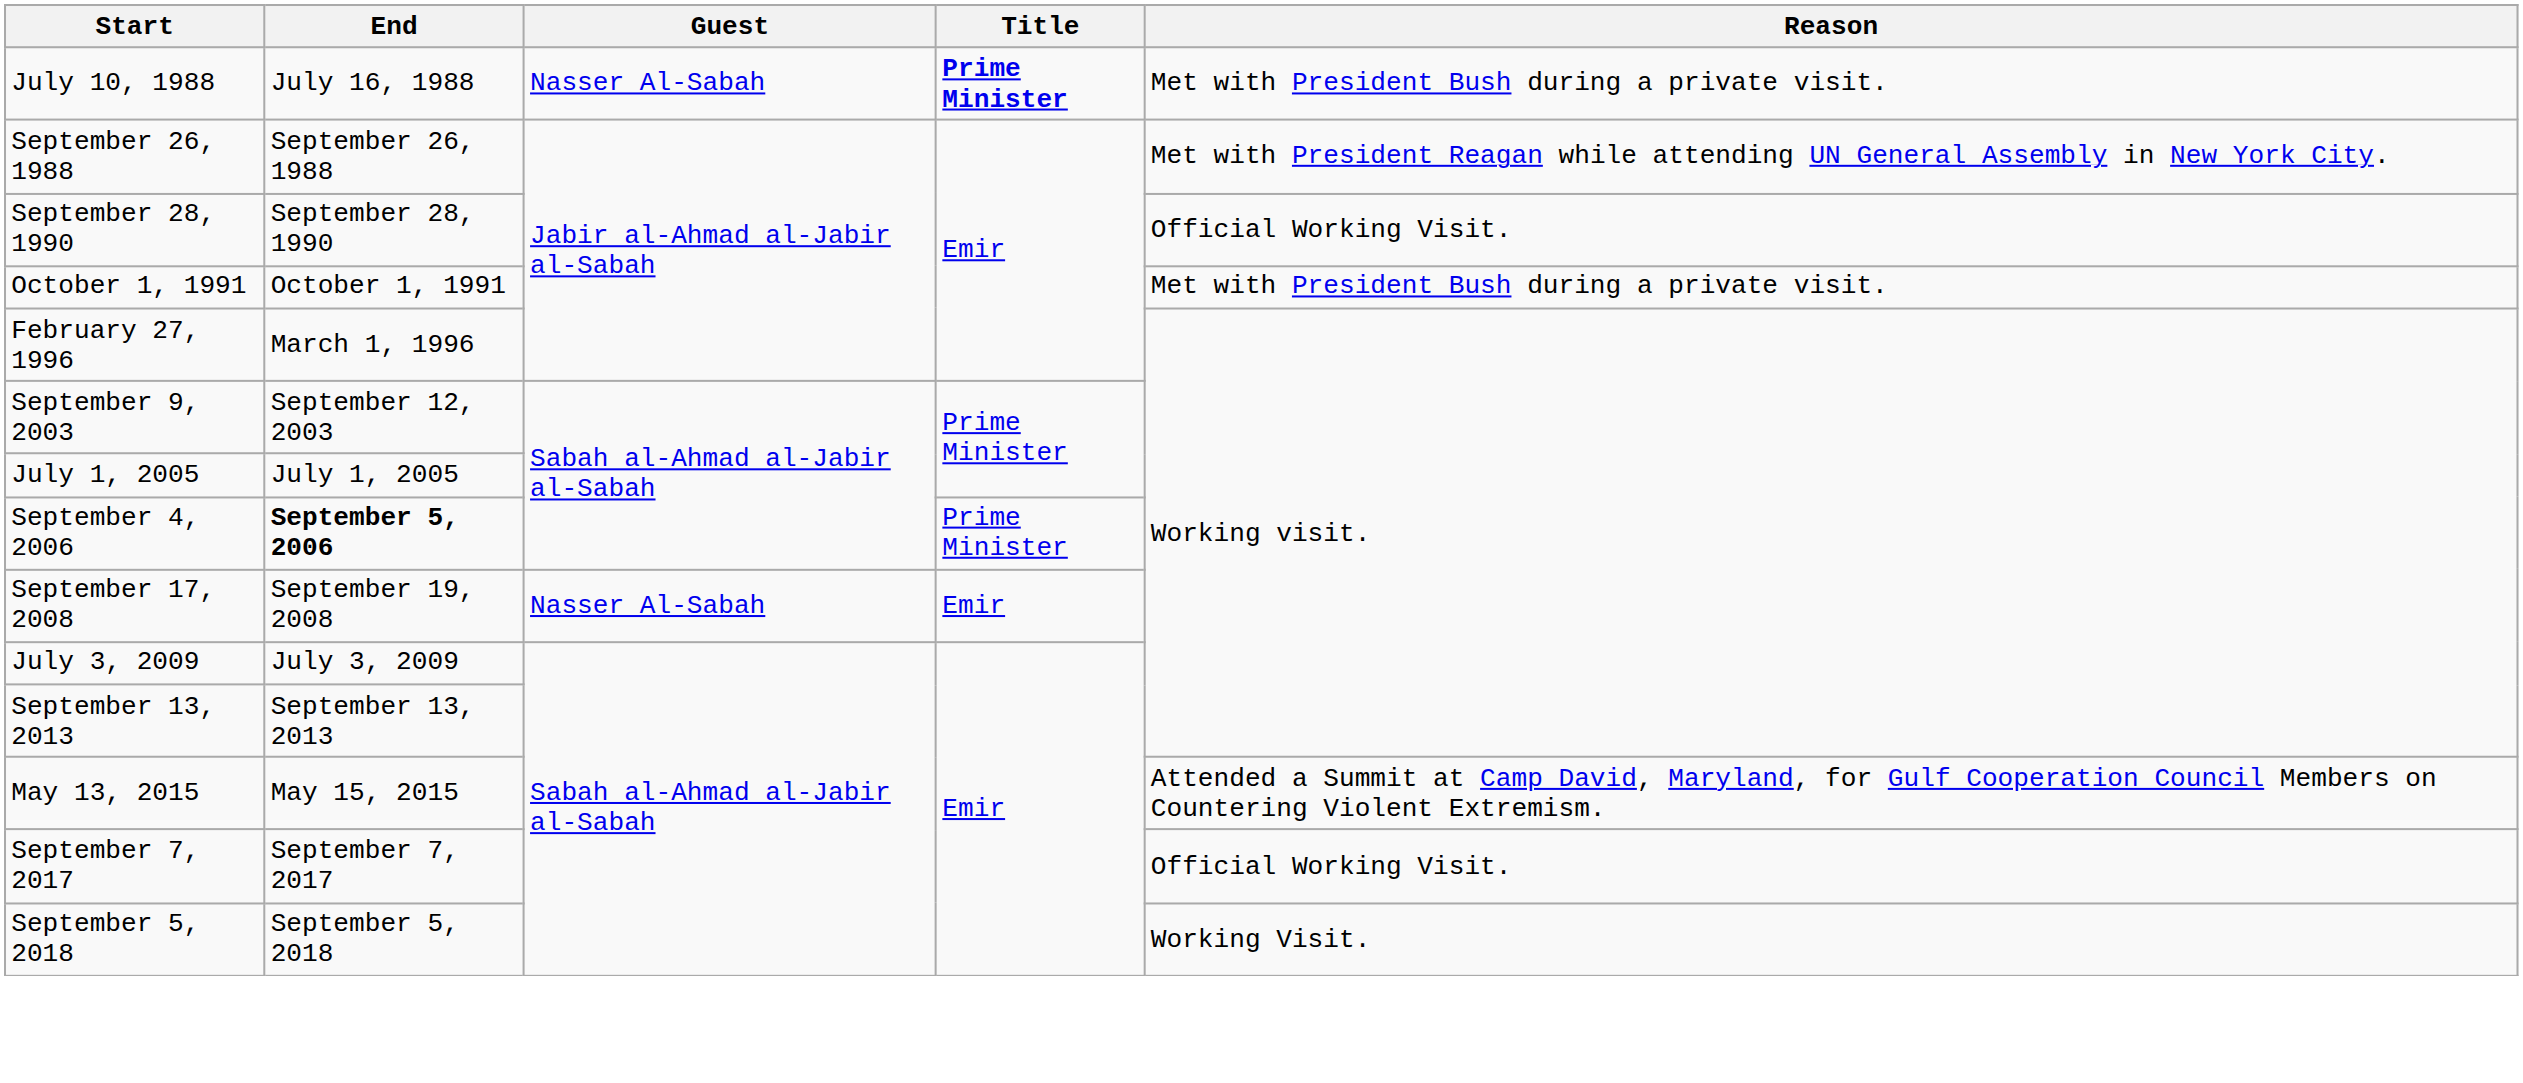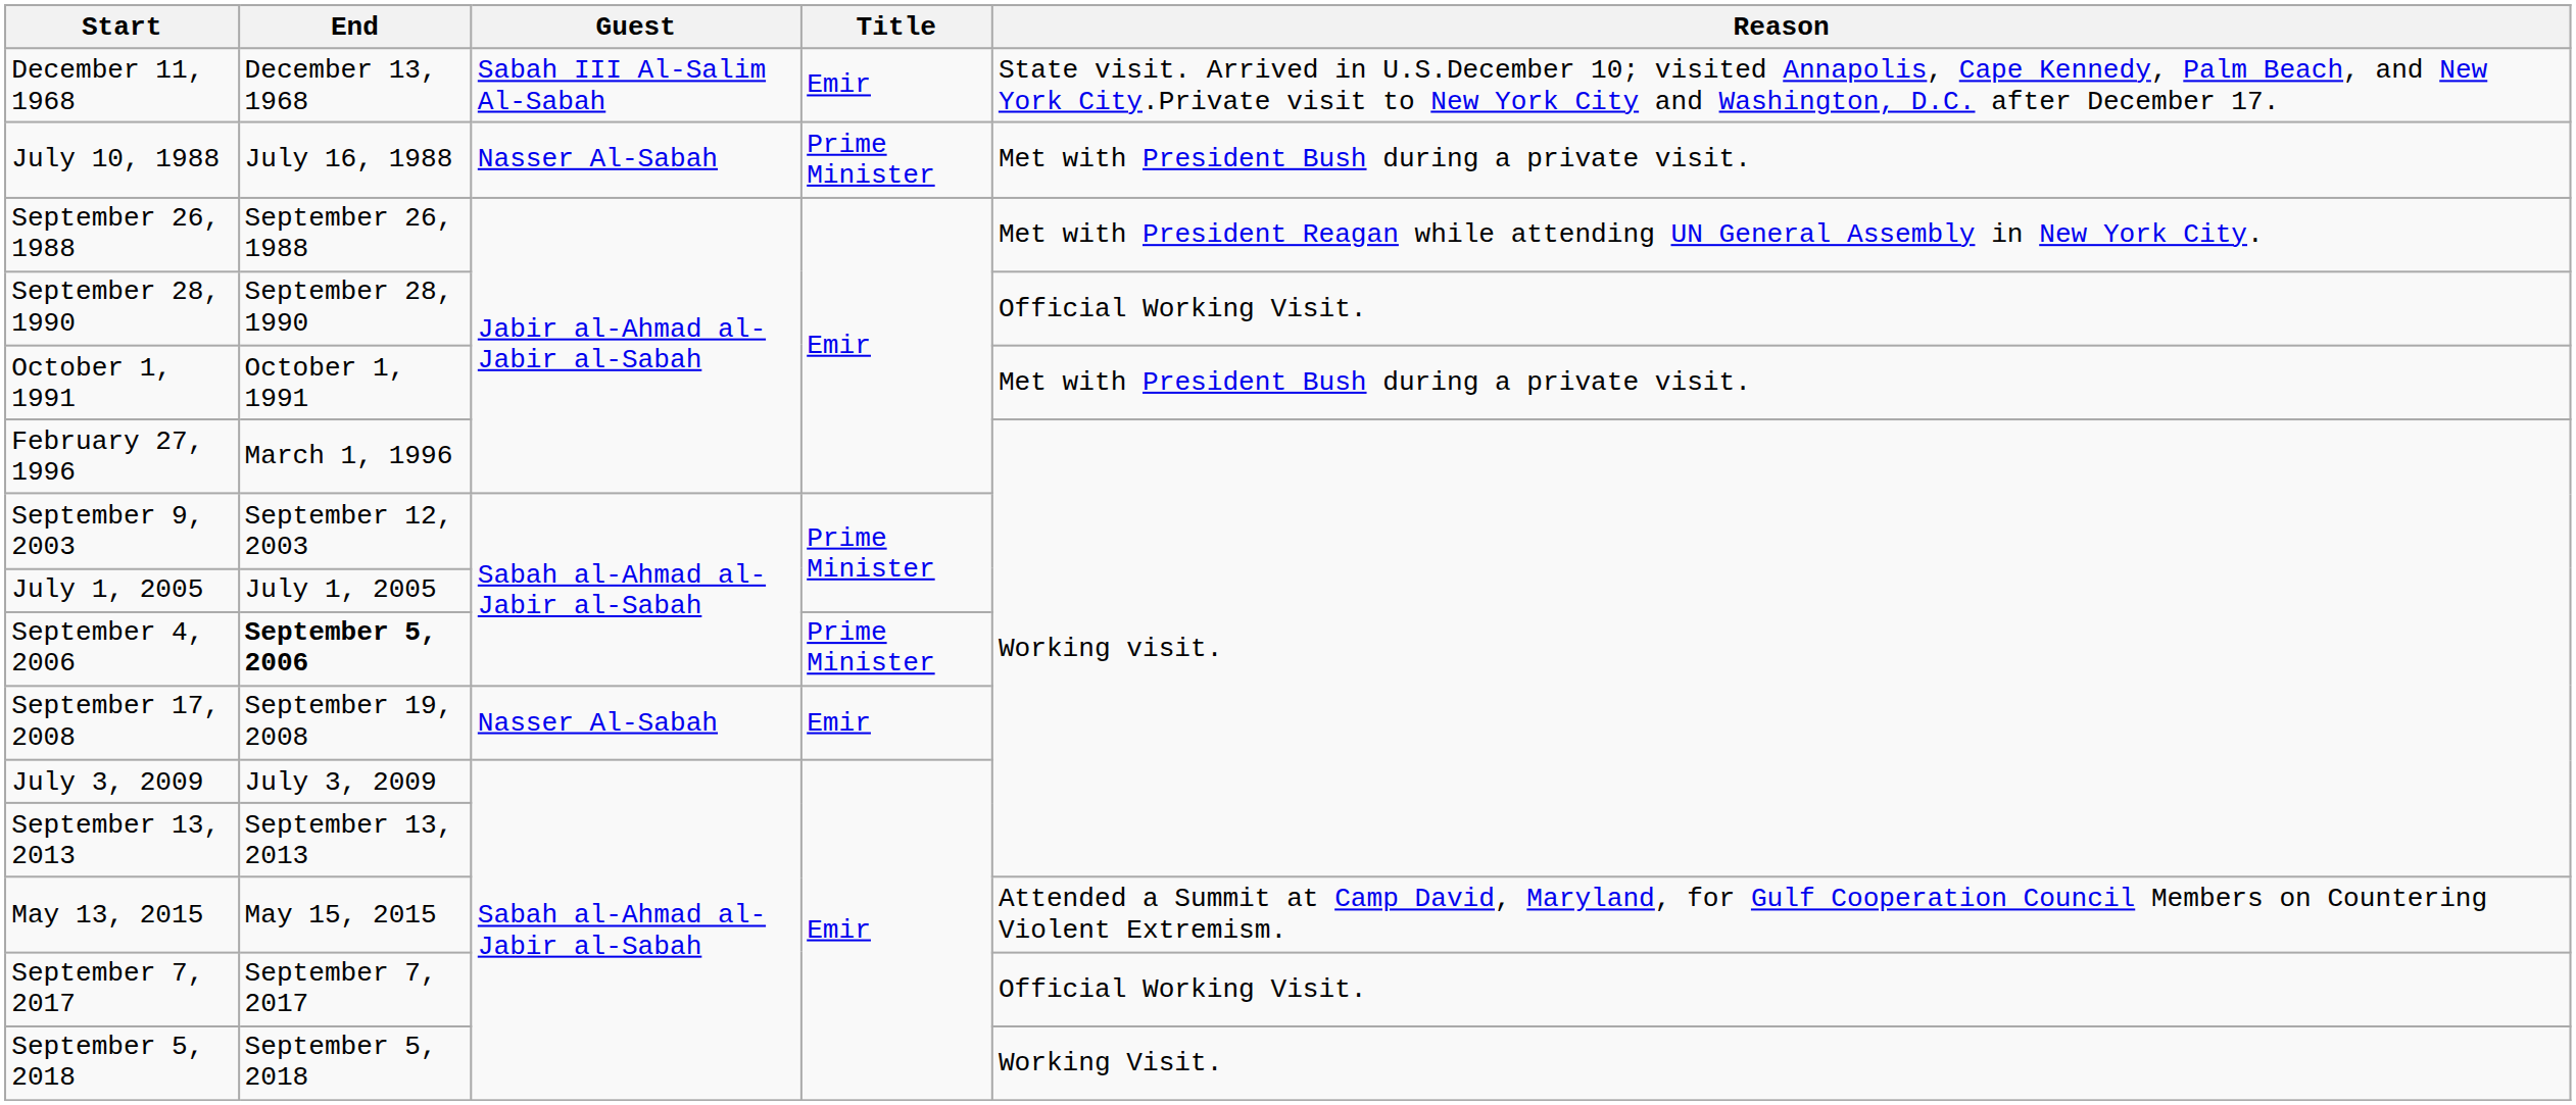+ row: December 11, 1968 | December 13, 1968 | Sabah III Al-Salim Al-Sabah | Emir | State visit. Arrived in U.S.December 10; visited Annapolis, Cape Kennedy, Palm Beach, and New York City.Private visit to New York City and Washington, D.C. after December 17.
July 10, 1988 | Title: bold -> normal
